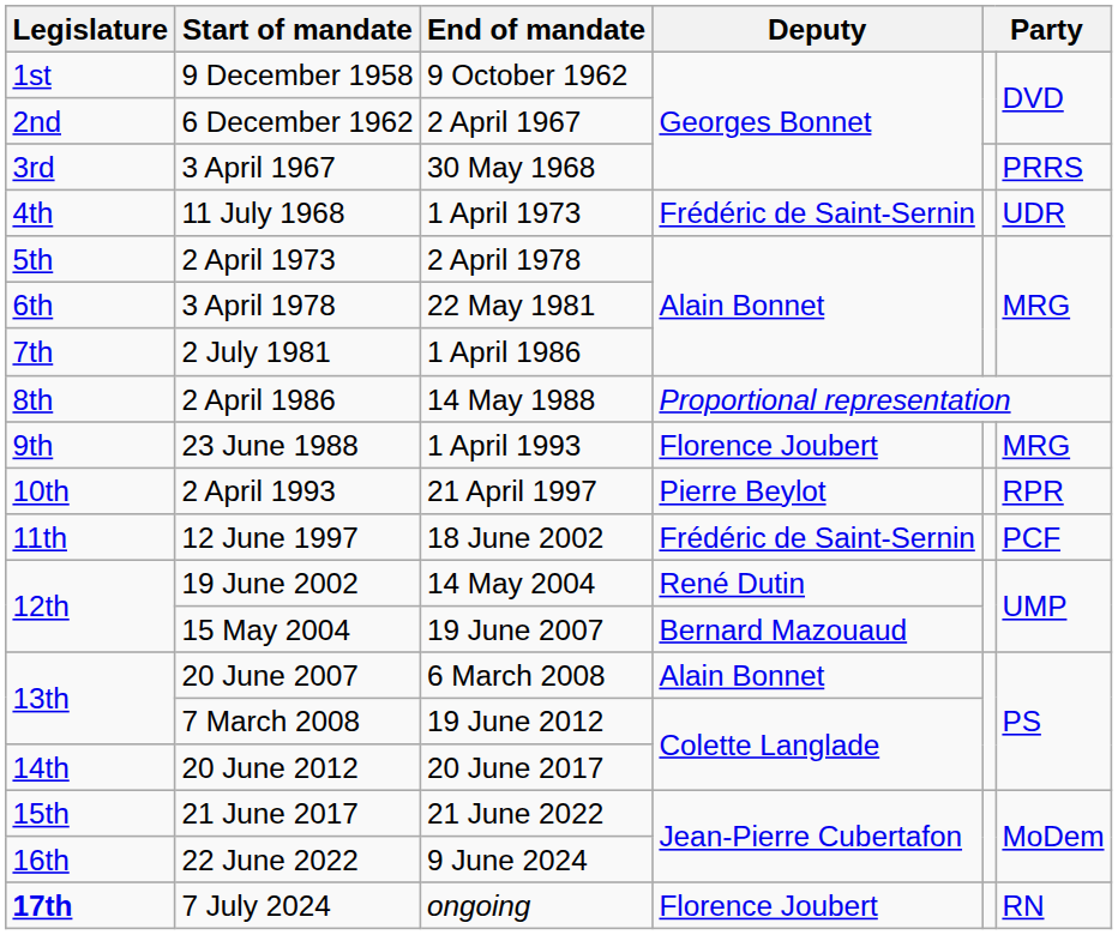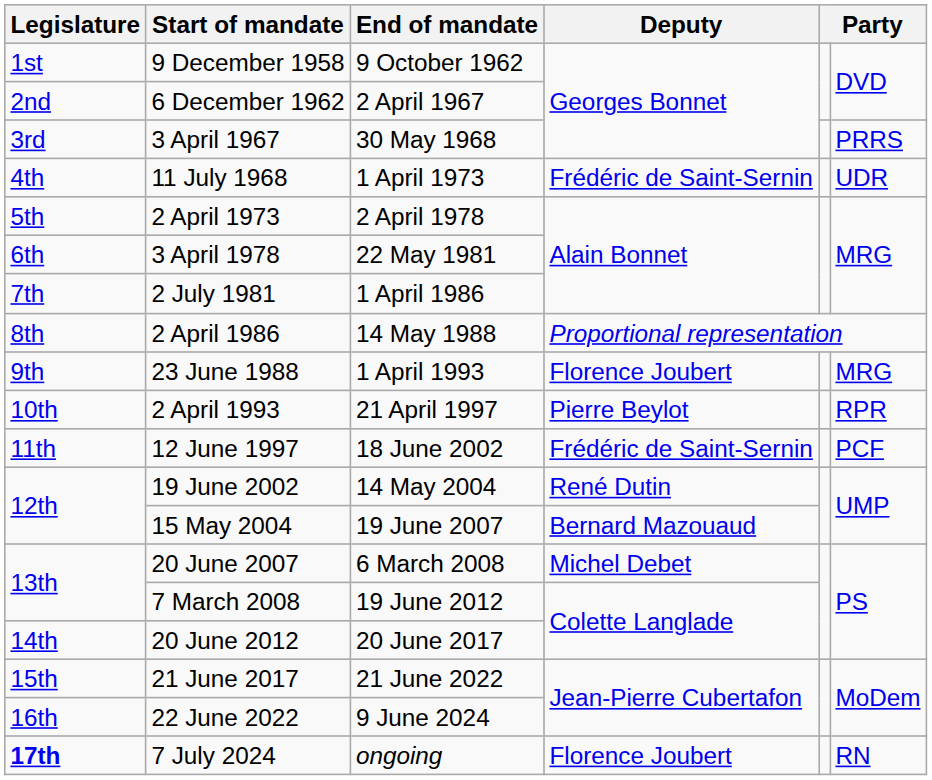20 June 2007 | Deputy: Alain Bonnet -> Michel Debet
